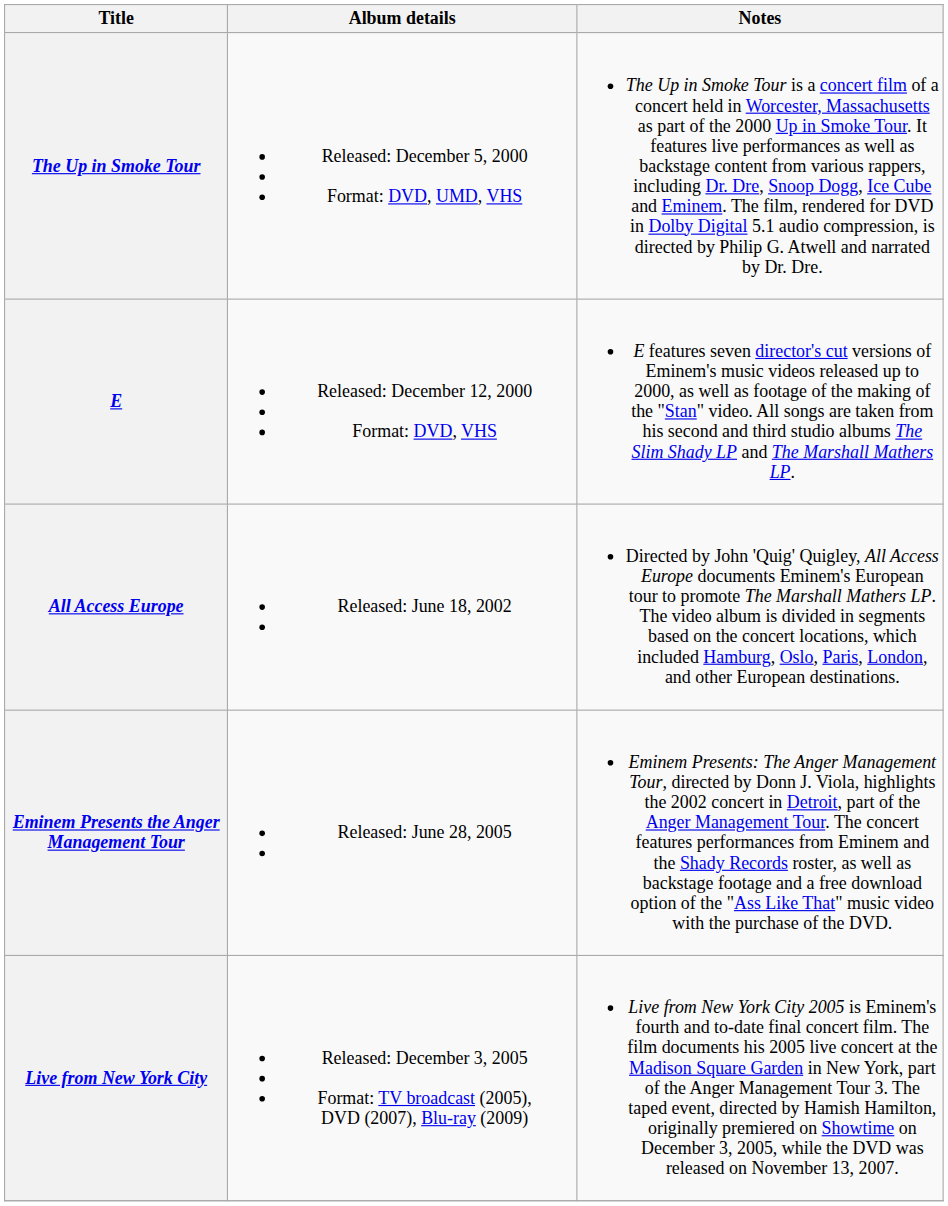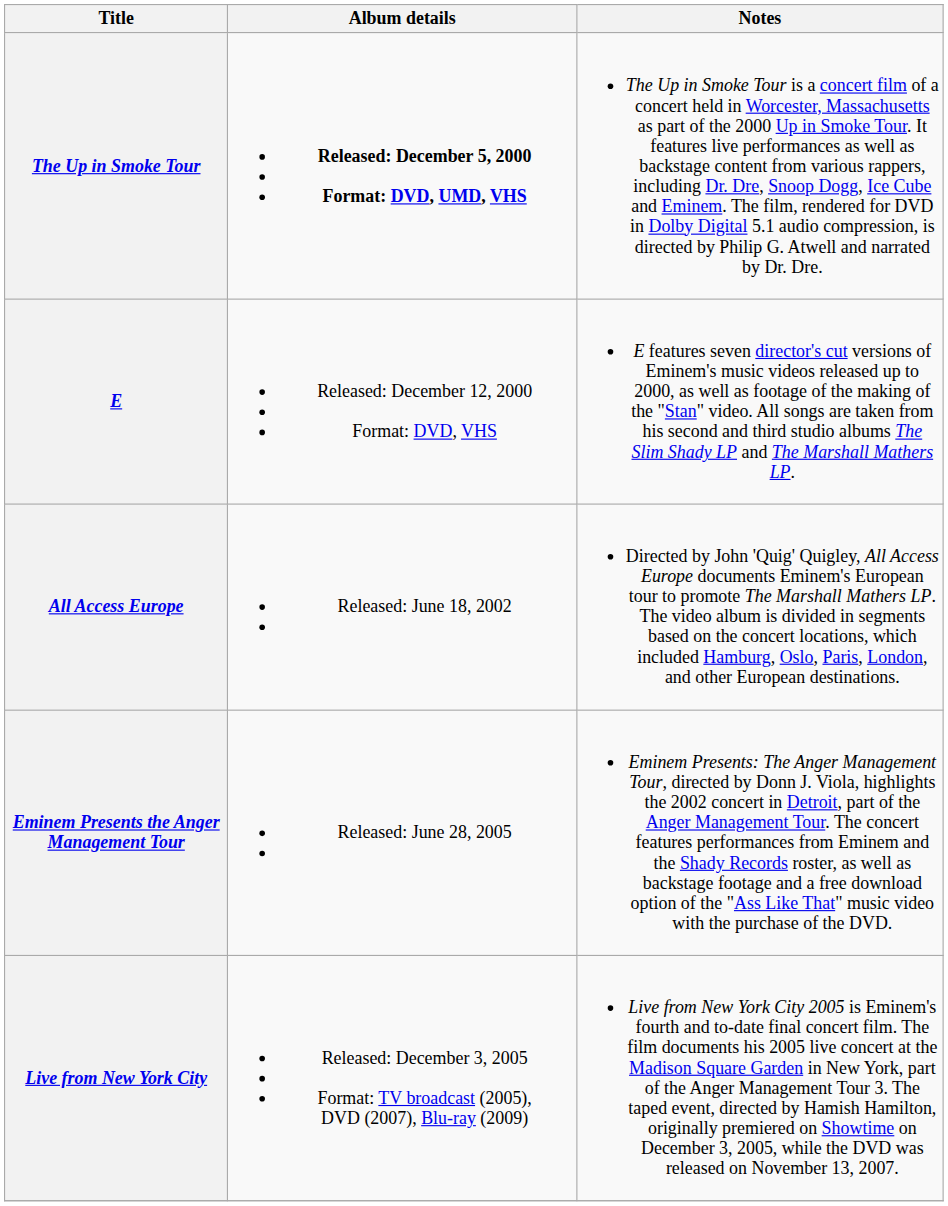The Up in Smoke Tour | Album details: normal -> bold
